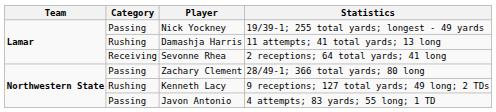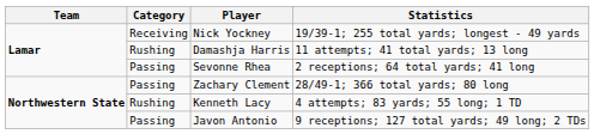Nick Yockney | Category: Passing -> Receiving
Sevonne Rhea | Category: Receiving -> Passing
Kenneth Lacy | Statistics: 9 receptions; 127 total yards; 49 long; 2 TDs -> 4 attempts; 83 yards; 55 long; 1 TD
Javon Antonio | Statistics: 4 attempts; 83 yards; 55 long; 1 TD -> 9 receptions; 127 total yards; 49 long; 2 TDs
